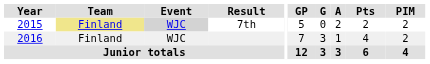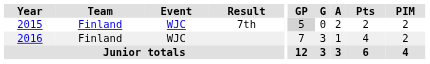7th | Team: khaki background -> no background
7th | Event: lightgrey background -> no background
7th | GP: no background -> lightgrey background
